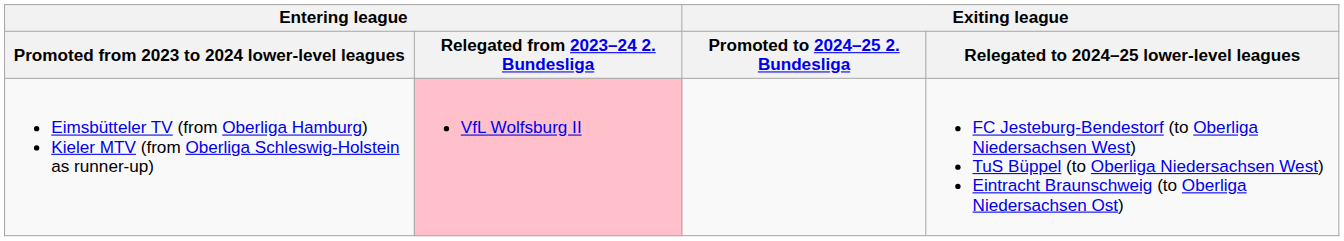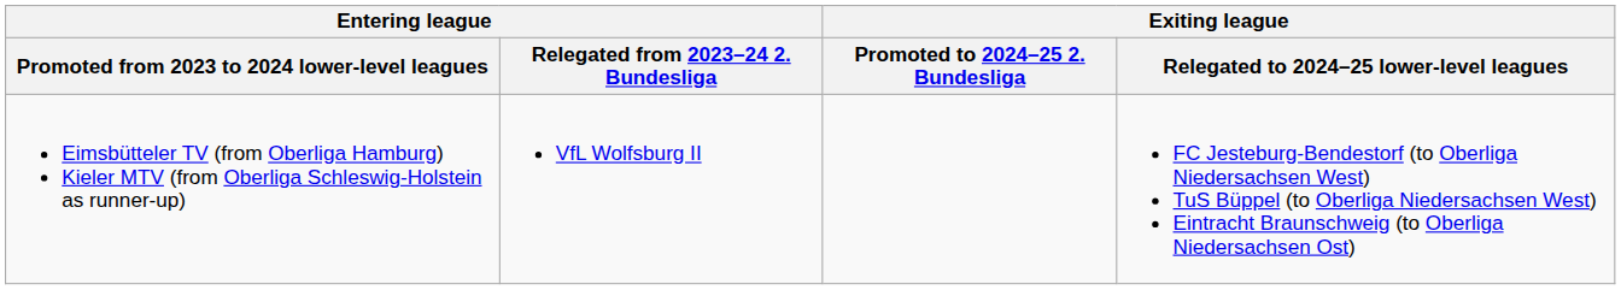row 3 | Entering league / Relegated from 2023–24 2. Bundesliga: pink background -> no background
